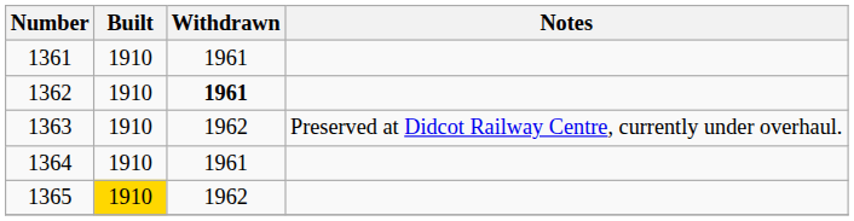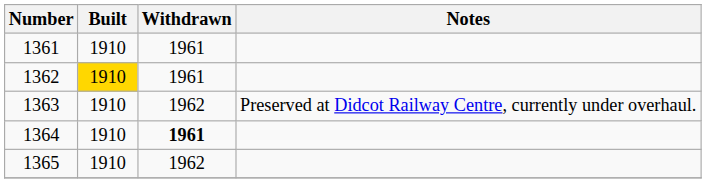1362 | Built: no background -> gold background
1362 | Withdrawn: bold -> normal
1364 | Withdrawn: normal -> bold
1365 | Built: gold background -> no background
